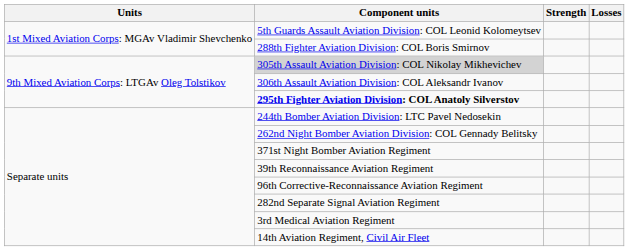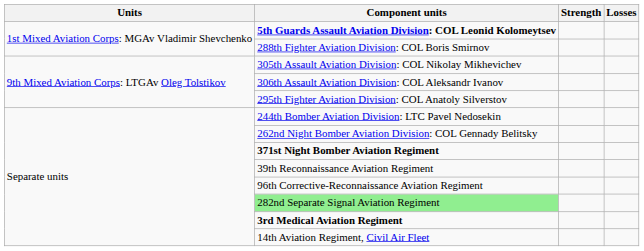5th Guards Assault Aviation Division: COL Leonid Kolomeytsev | Component units: normal -> bold
305th Assault Aviation Division: COL Nikolay Mikhevichev | Component units: lightgrey background -> no background
295th Fighter Aviation Division: COL Anatoly Silverstov | Component units: bold -> normal
371st Night Bomber Aviation Regiment | Component units: normal -> bold
282nd Separate Signal Aviation Regiment | Component units: no background -> lightgreen background
3rd Medical Aviation Regiment | Component units: normal -> bold
